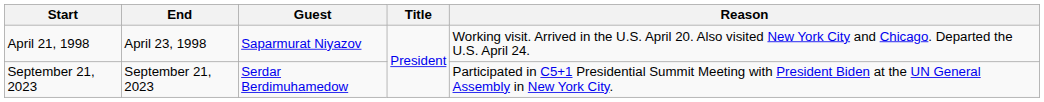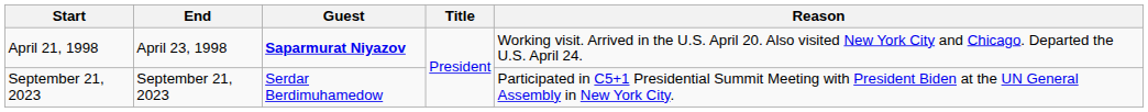April 21, 1998 | Guest: normal -> bold
